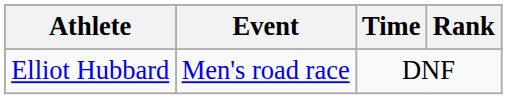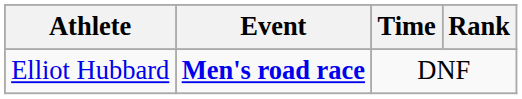Elliot Hubbard | Event: normal -> bold
